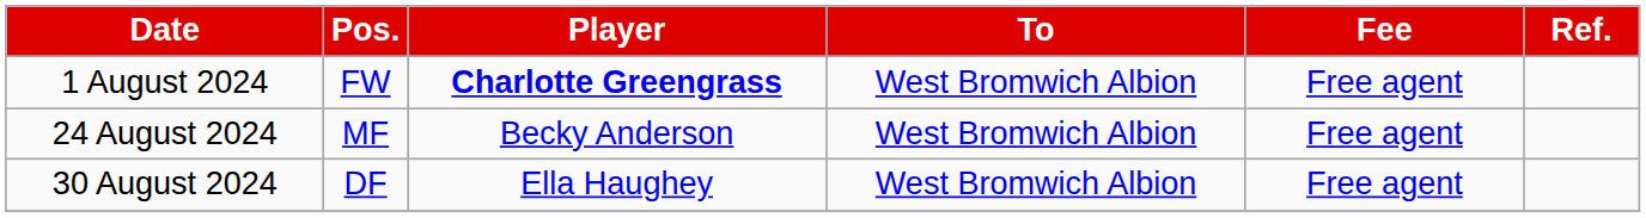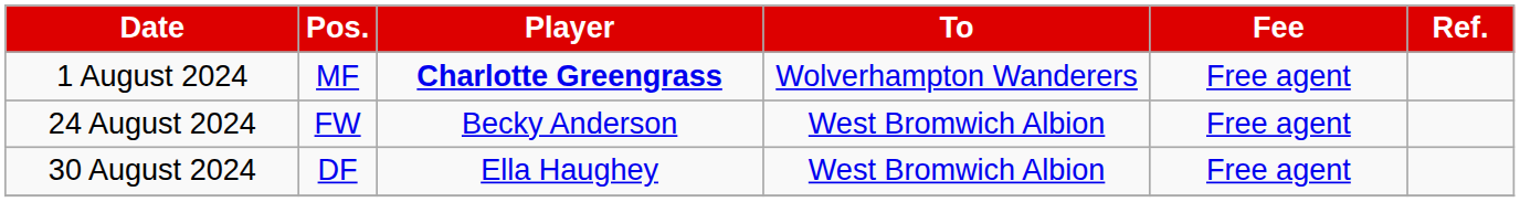1 August 2024 | Pos.: FW -> MF
1 August 2024 | To: West Bromwich Albion -> Wolverhampton Wanderers
24 August 2024 | Pos.: MF -> FW
